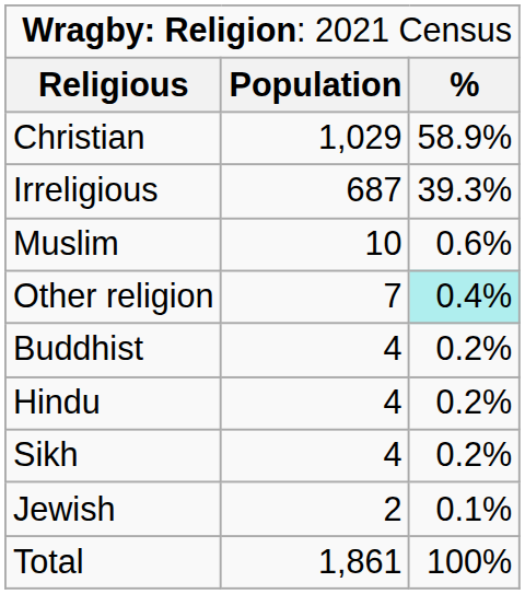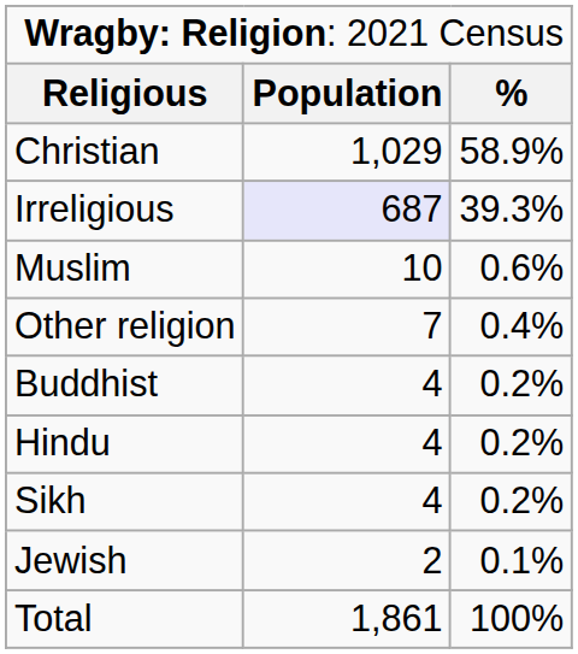Irreligious | column 2: no background -> lavender background
Other religion | column 3: paleturquoise background -> no background
